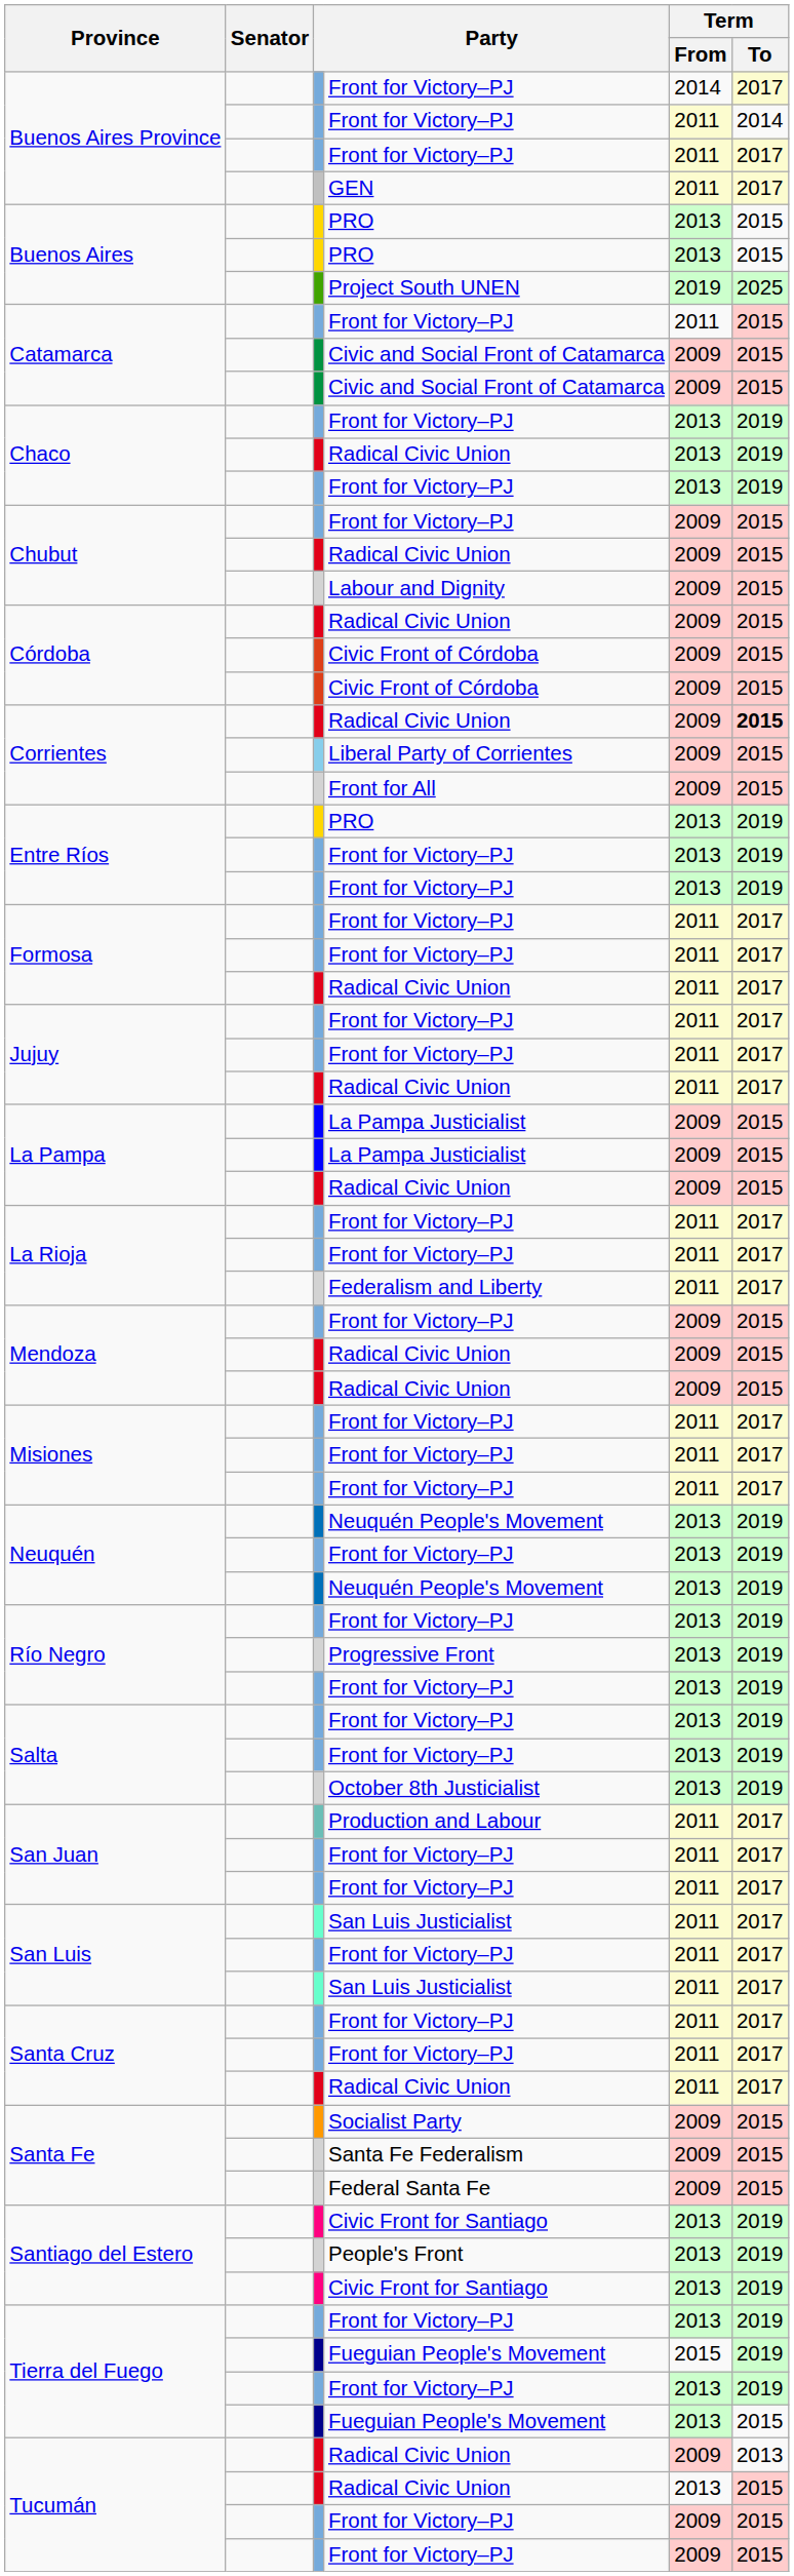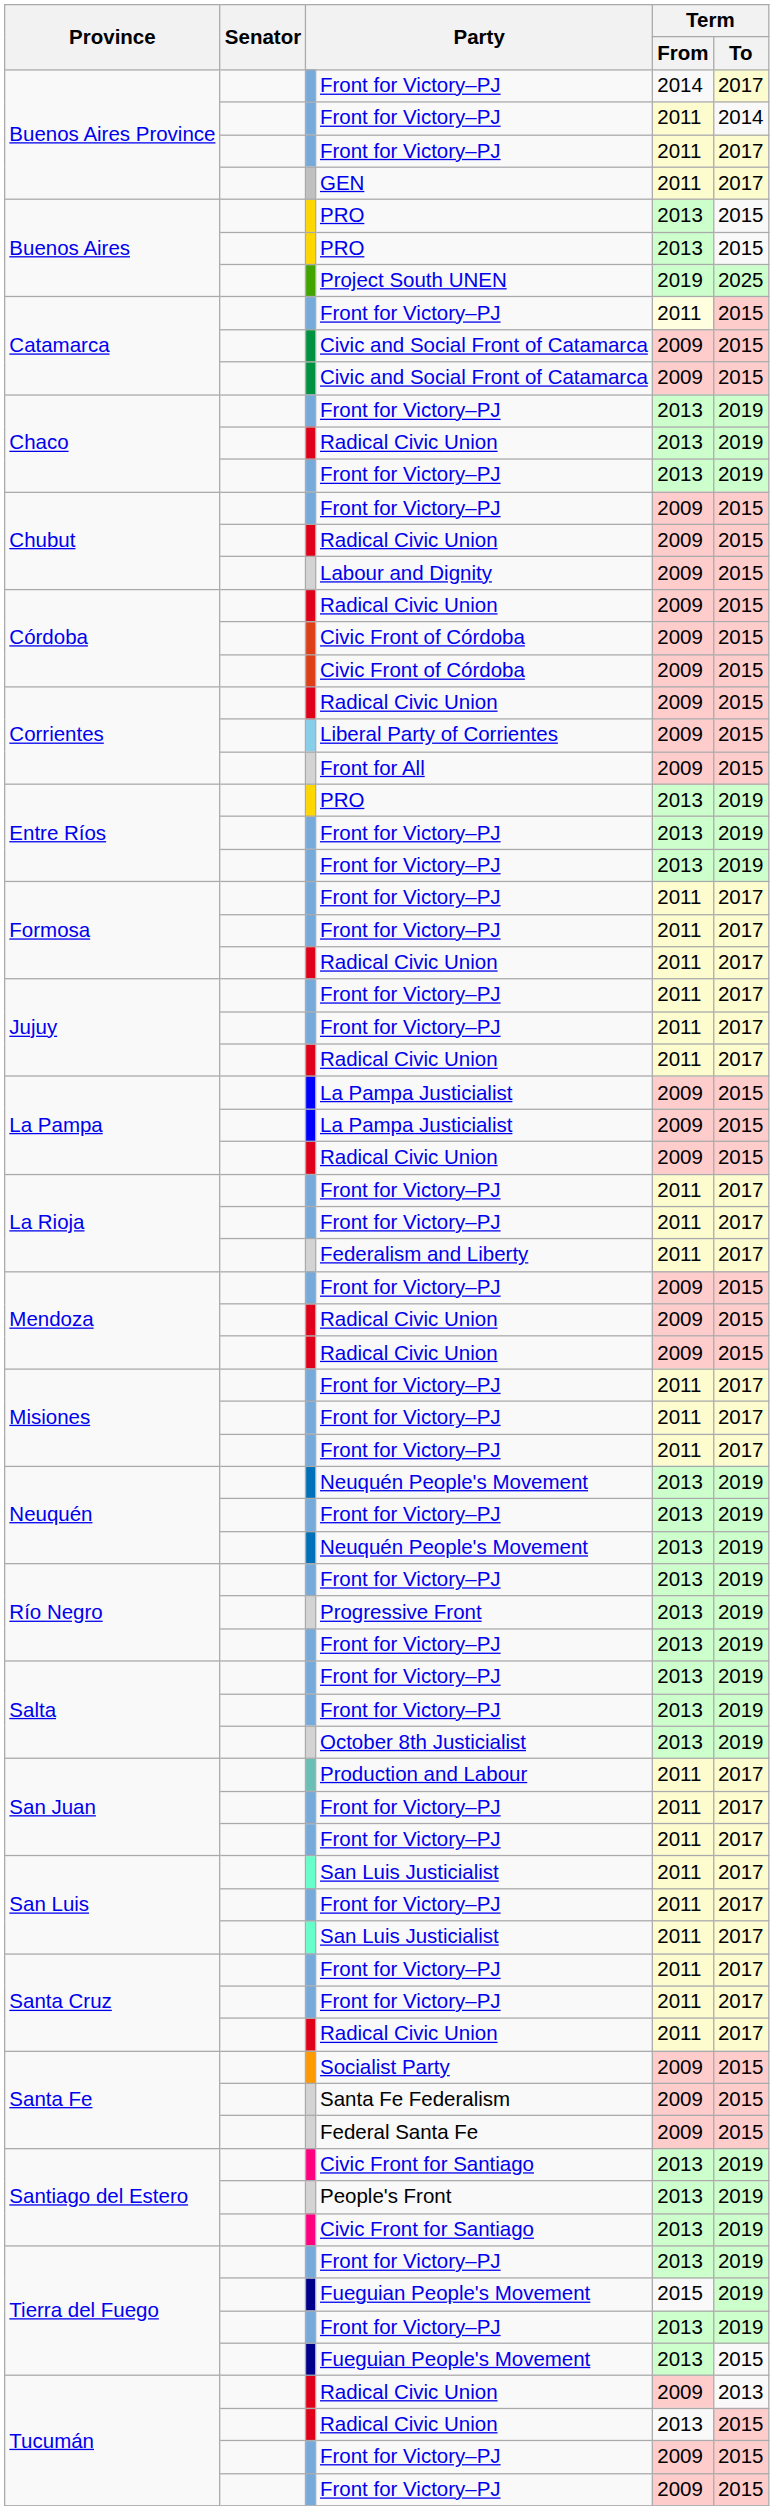Catamarca / Front for Victory–PJ | Term / From: no background -> lightyellow background
Corrientes / Radical Civic Union | Term / To: bold -> normal
